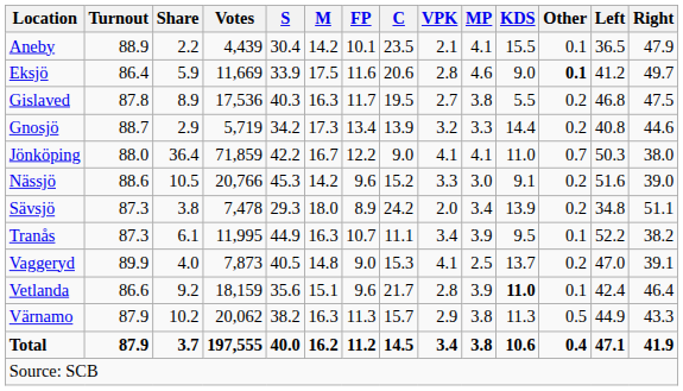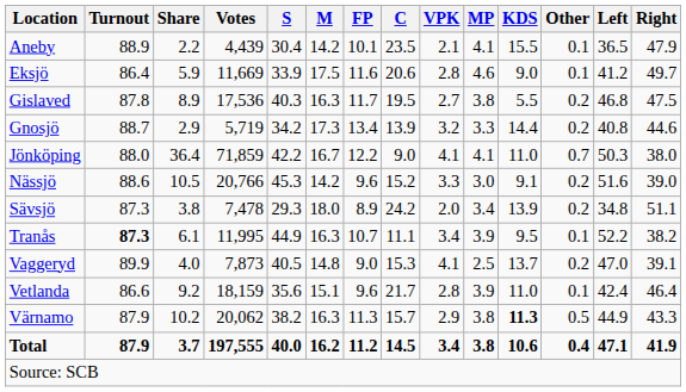Eksjö | Other: bold -> normal
Tranås | Turnout: normal -> bold
Vetlanda | KDS: bold -> normal
Värnamo | KDS: normal -> bold
